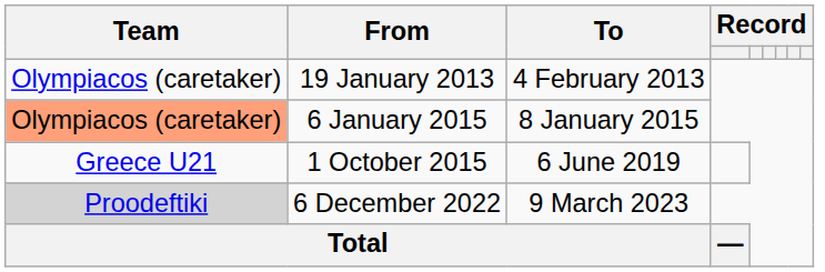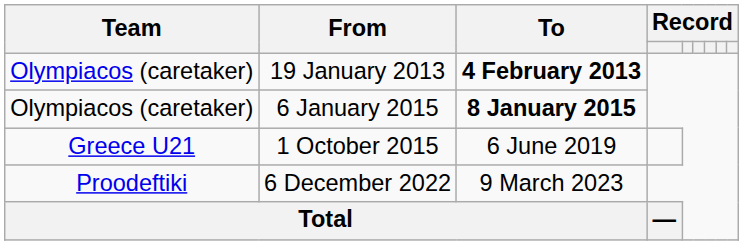19 January 2013 | To: normal -> bold
6 January 2015 | Team: lightsalmon background -> no background
6 January 2015 | To: normal -> bold
6 December 2022 | Team: lightgrey background -> no background
